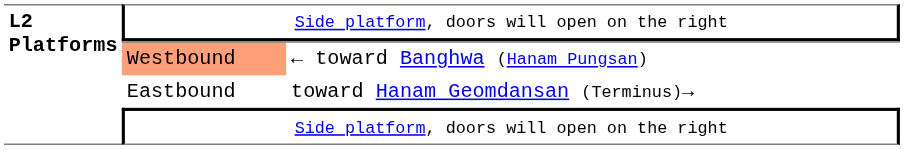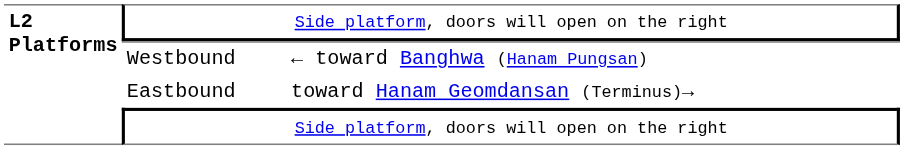Westbound | column 2: lightsalmon background -> no background
